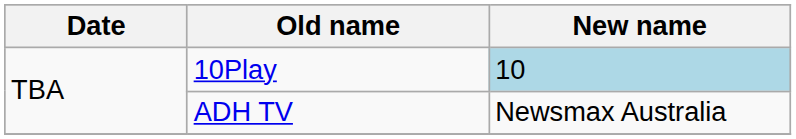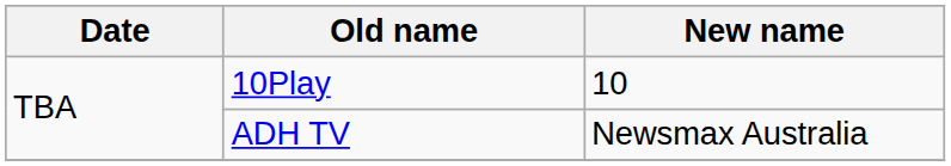10Play | New name: lightblue background -> no background
